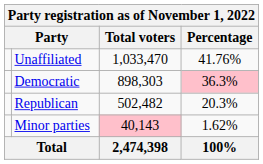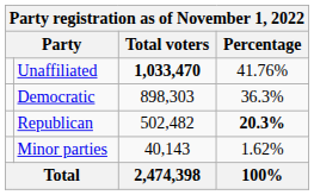Unaffiliated | Total voters: normal -> bold
Democratic | Percentage: pink background -> no background
Republican | Percentage: normal -> bold
Minor parties | Total voters: pink background -> no background
